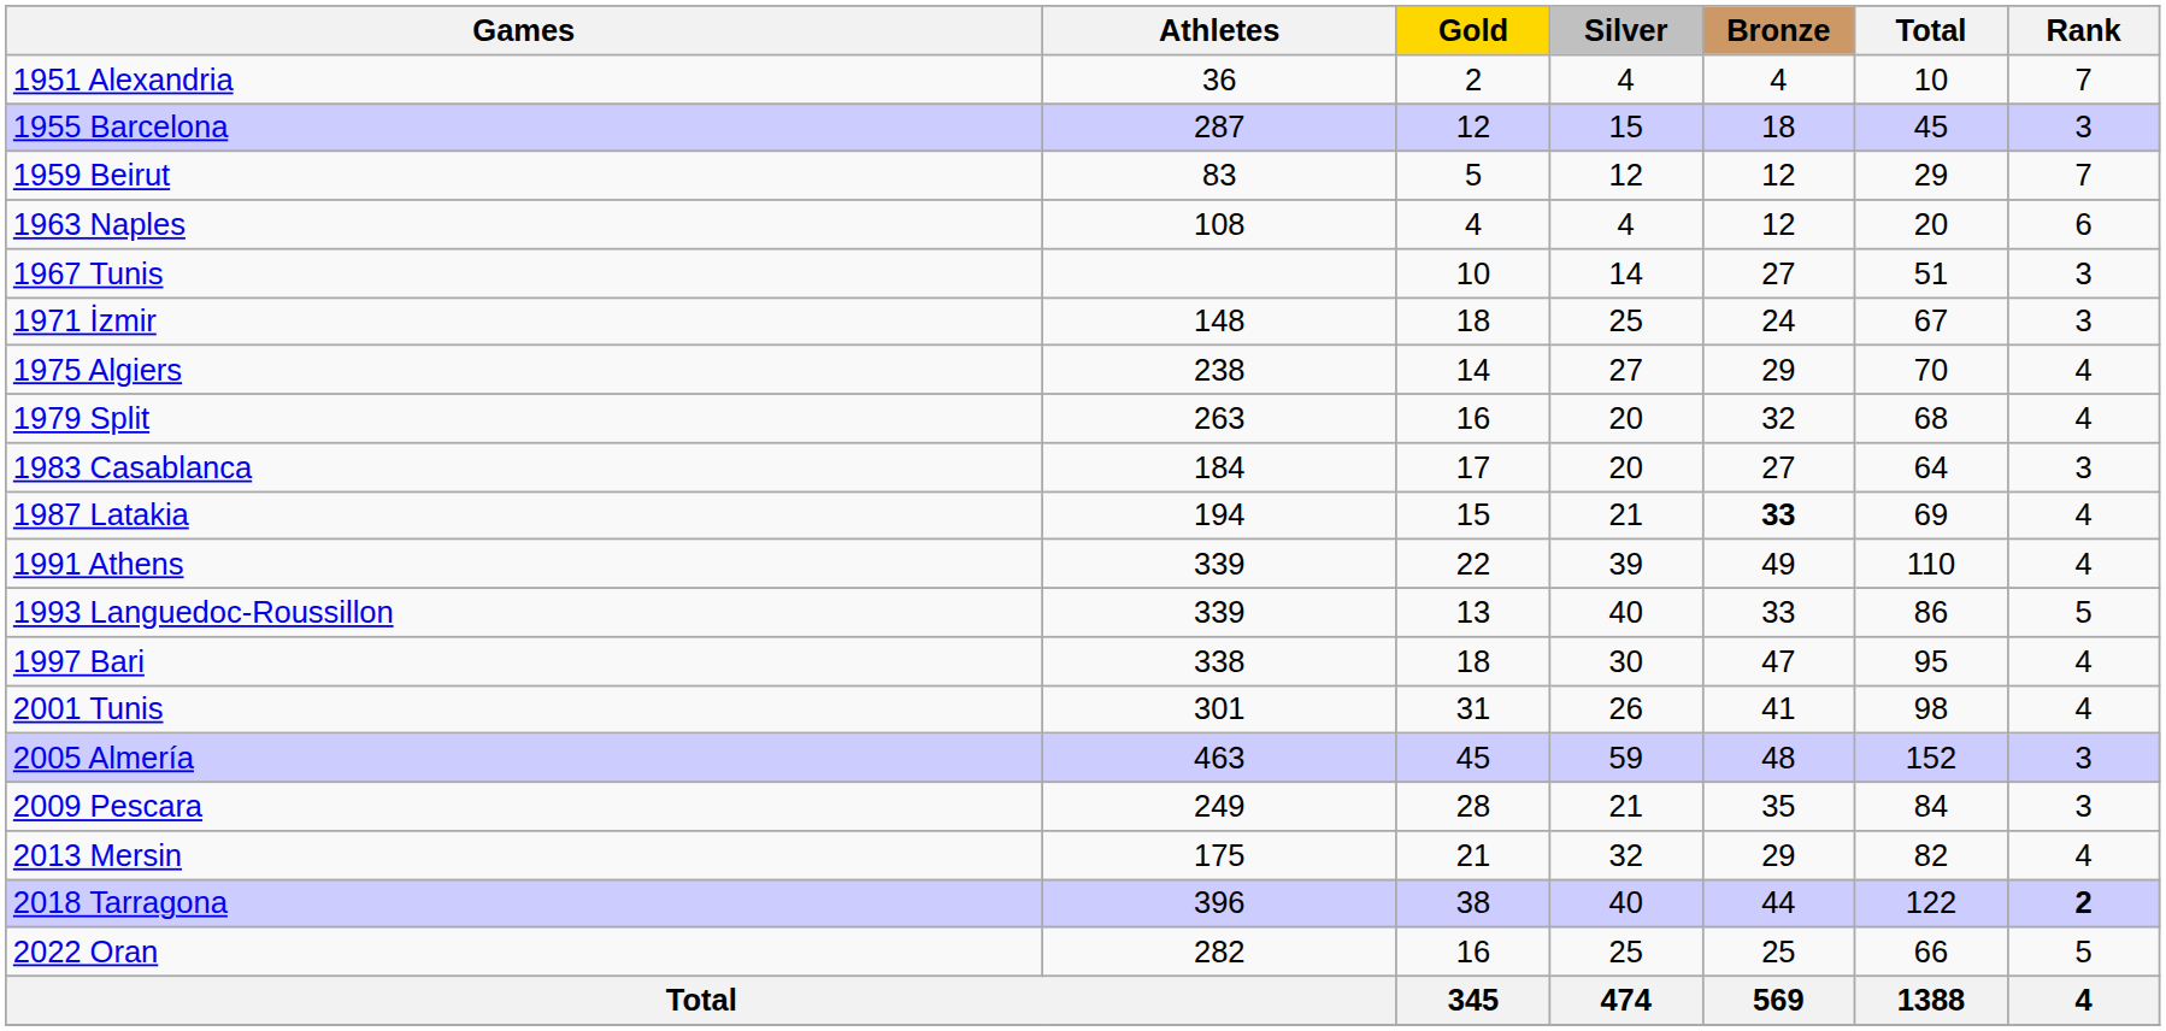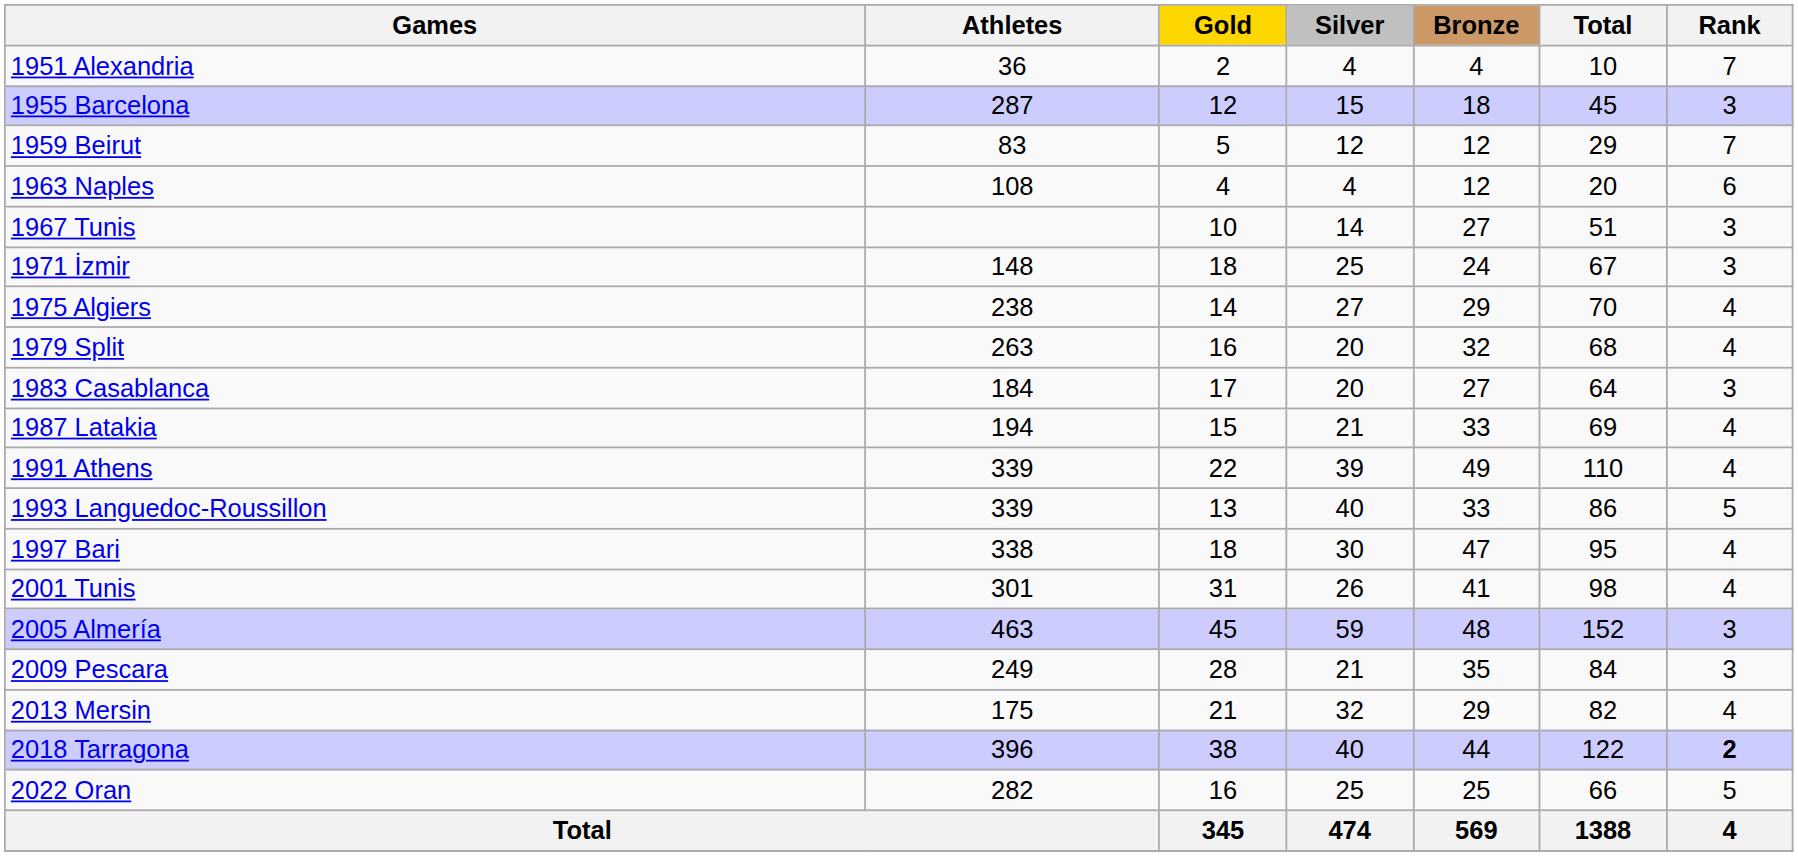1987 Latakia | Bronze: bold -> normal
